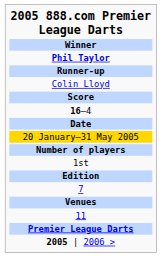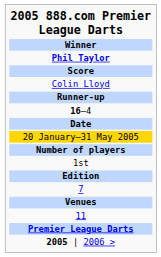row 4 | column 1: Runner-up -> Score
row 6 | column 1: Score -> Runner-up
